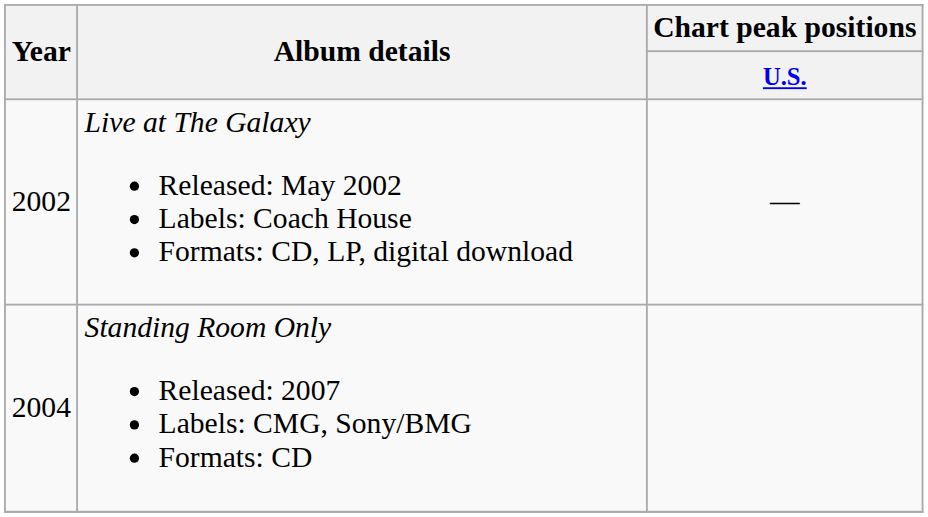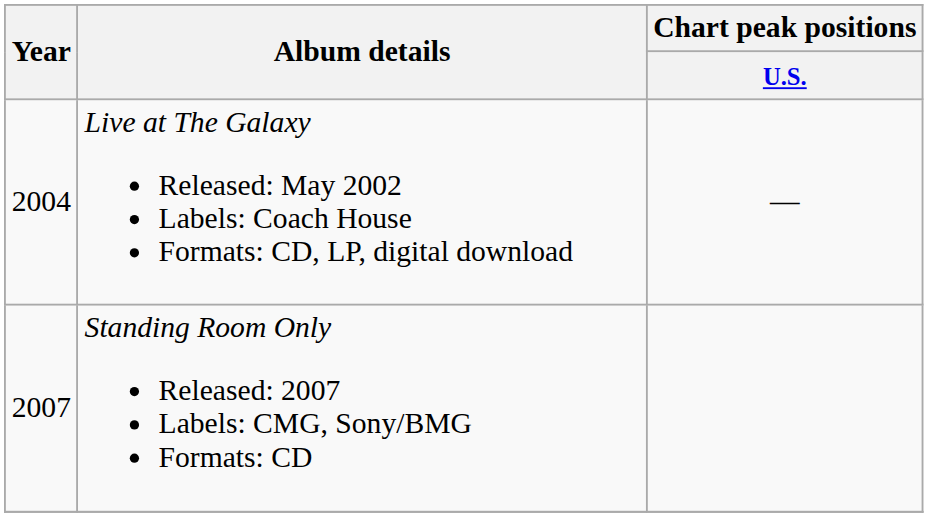row 3 | Year: 2002 -> 2004
row 4 | Year: 2004 -> 2007
